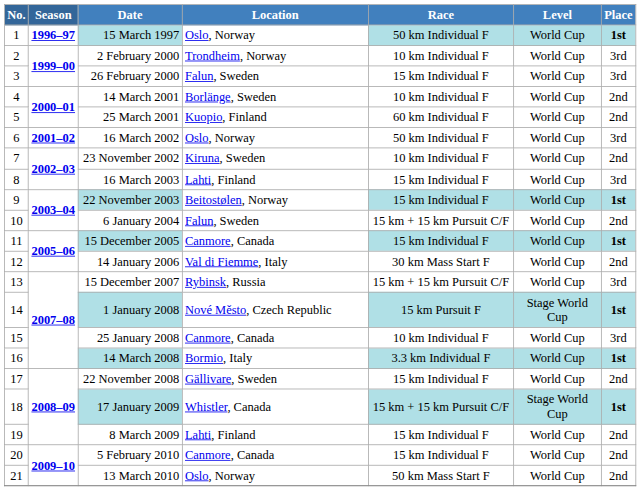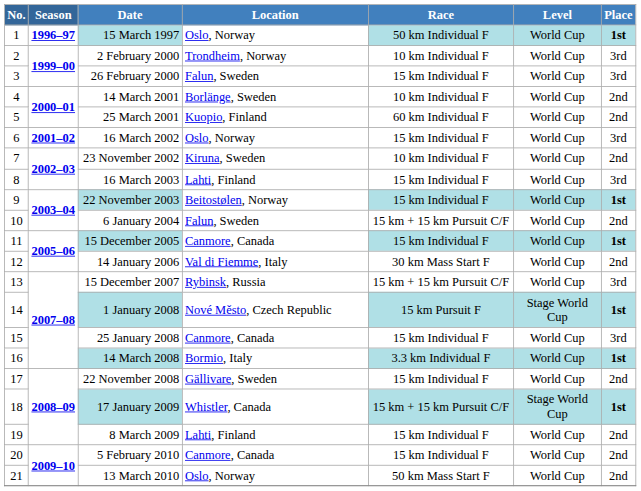16 March 2002 | Race: 50 km Individual F -> 15 km Individual F
25 January 2008 | Race: 10 km Individual F -> 15 km Individual F
